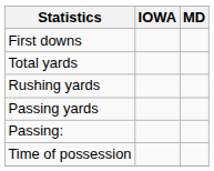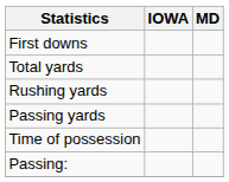rows swapped: Passing: <-> Time of possession
